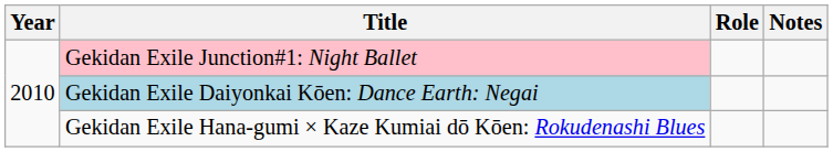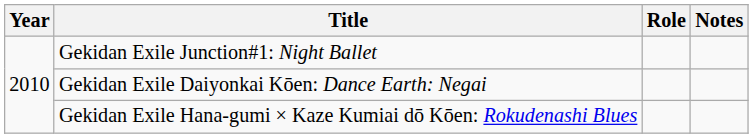Gekidan Exile Junction#1: Night Ballet | Title: pink background -> no background
Gekidan Exile Daiyonkai Kōen: Dance Earth: Negai | Title: lightblue background -> no background
